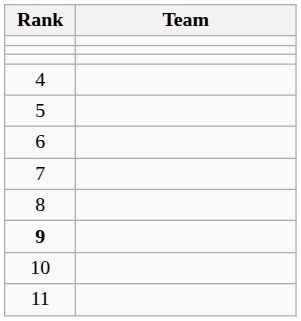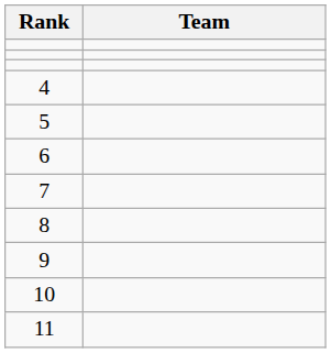row 10 | Rank: bold -> normal
